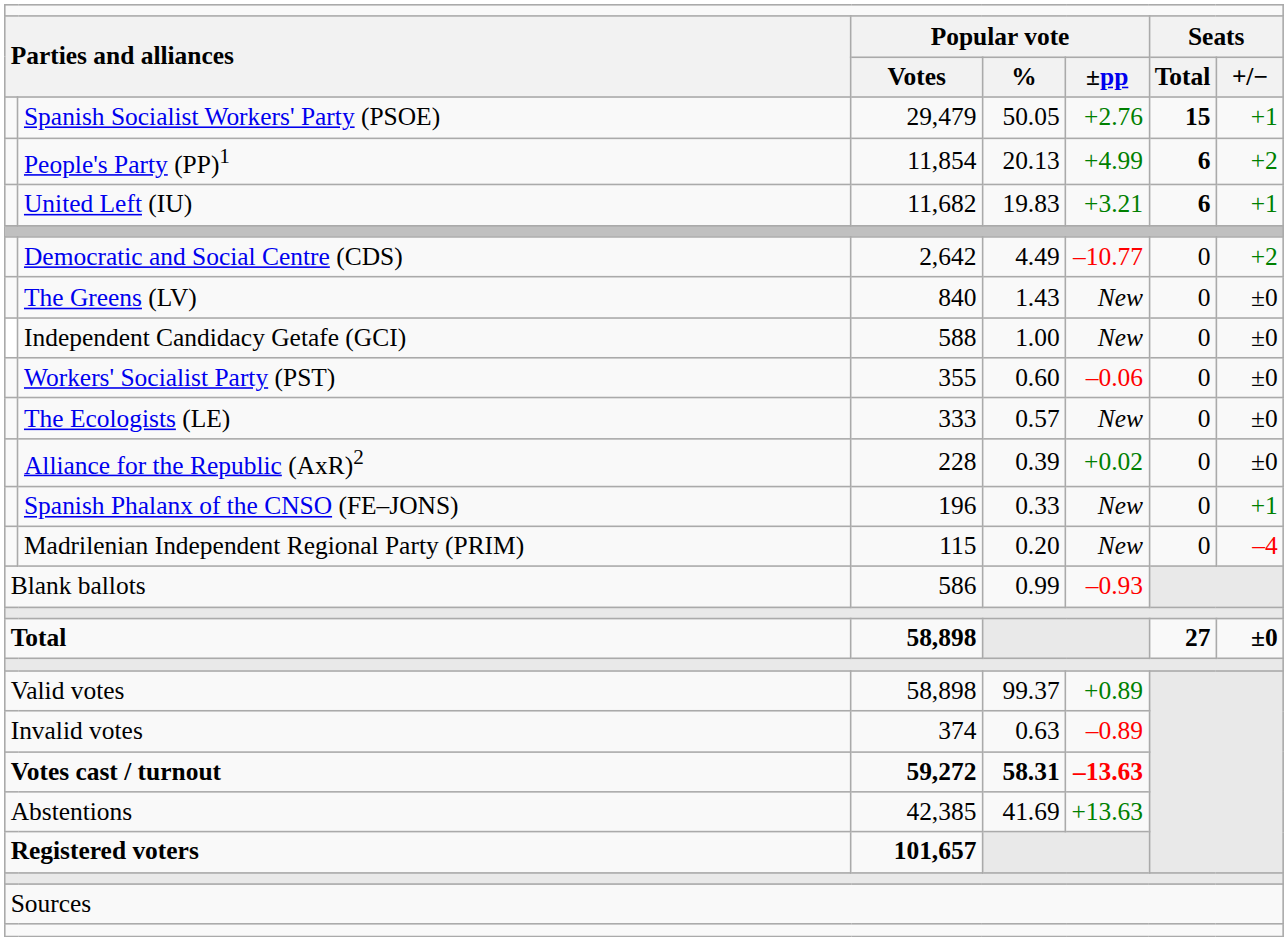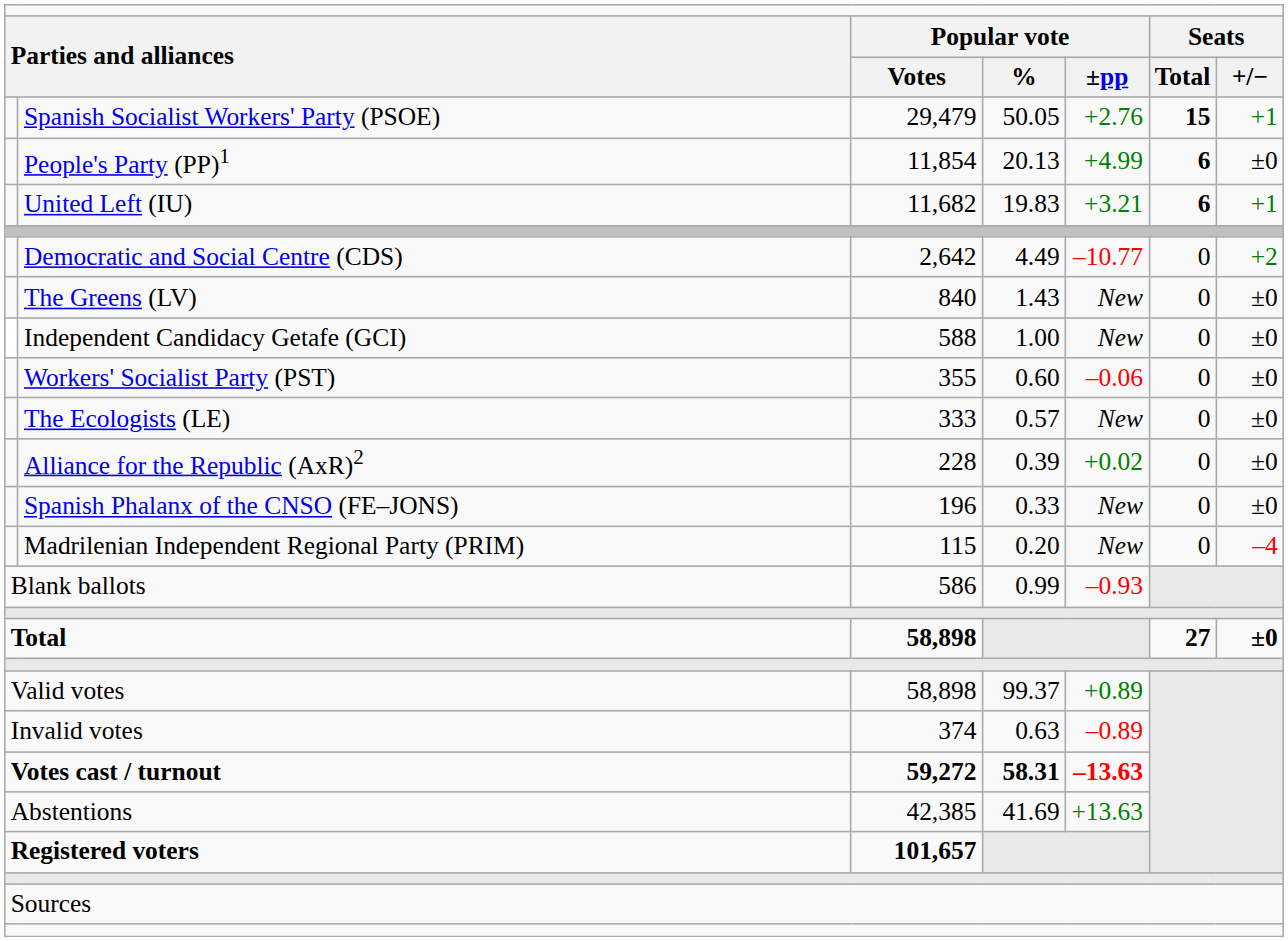People's Party (PP)1 | column 7: +2 -> ±0
Spanish Phalanx of the CNSO (FE–JONS) | column 7: +1 -> ±0
